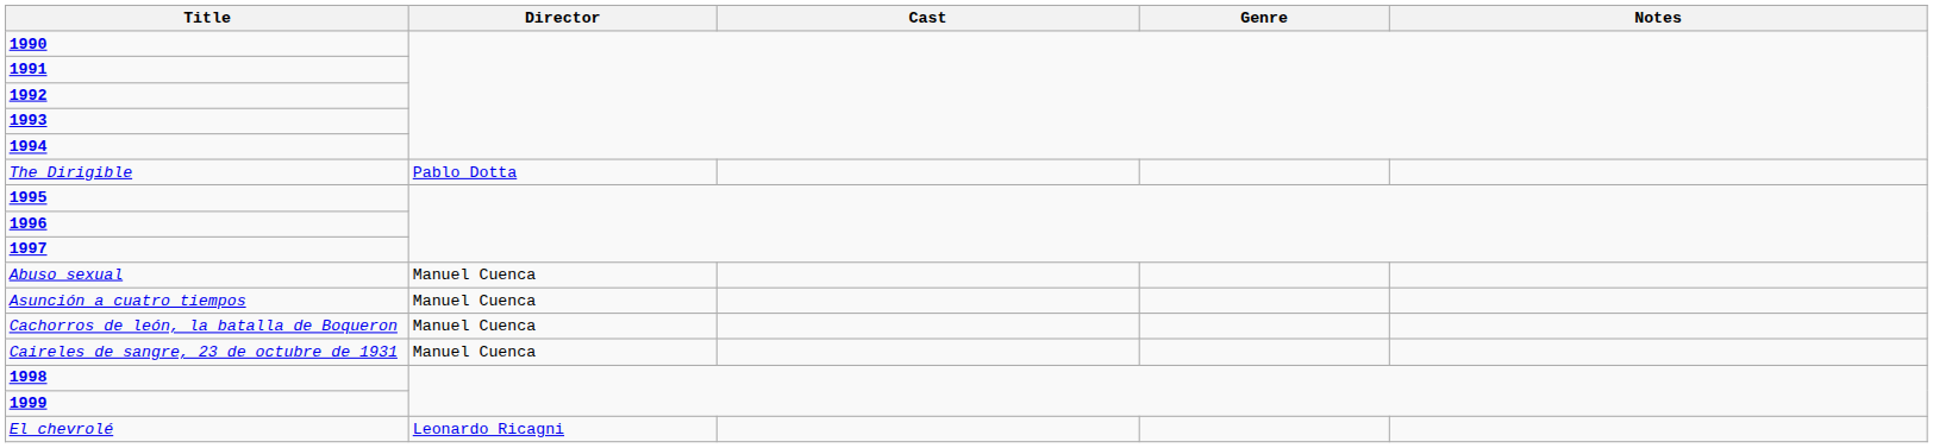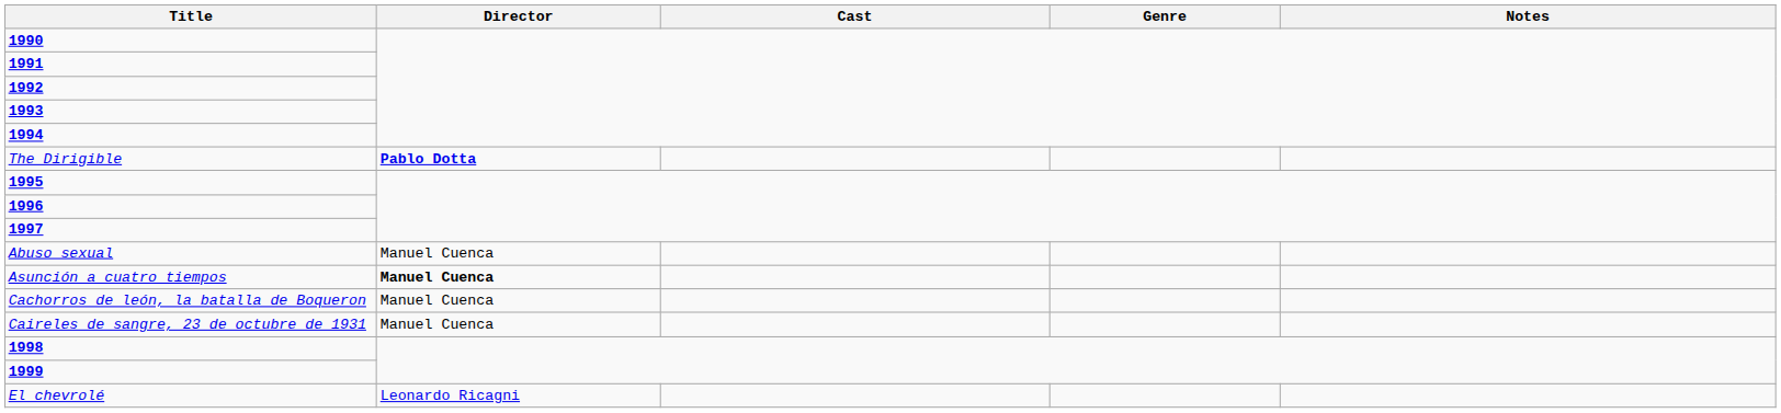The Dirigible | Director: normal -> bold
Asunción a cuatro tiempos | Director: normal -> bold
